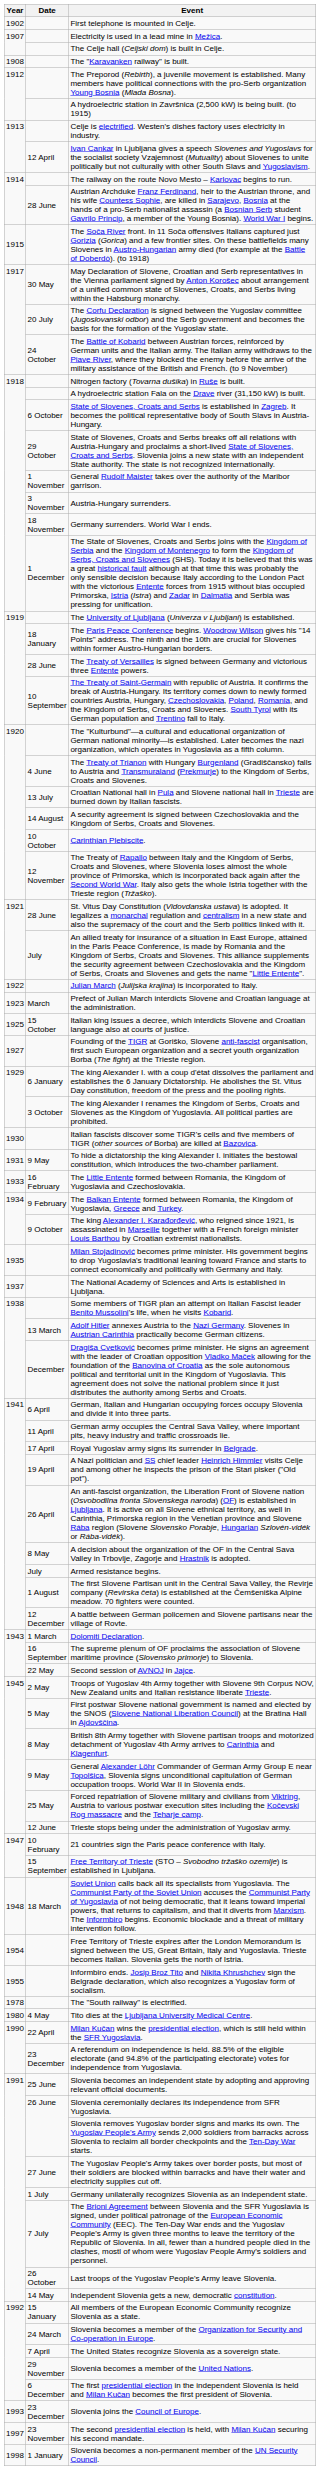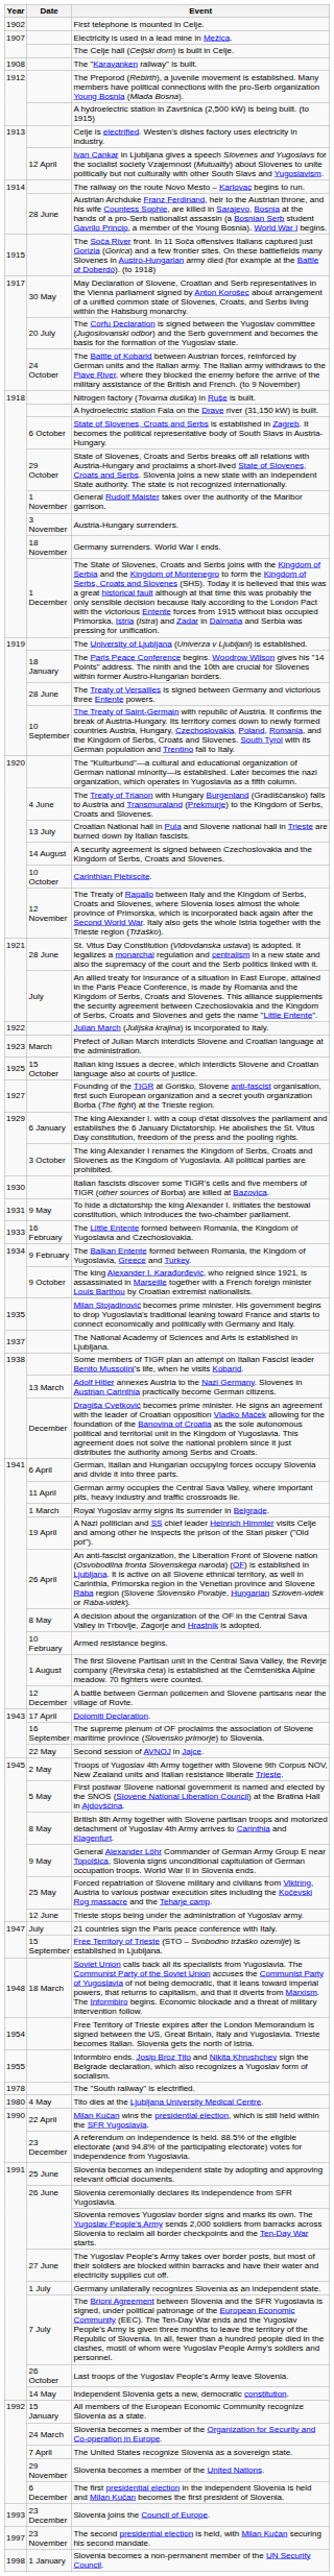Royal Yugoslav army signs its surrender in Belgrade. | Date: 17 April -> 1 March
Armed resistance begins. | Date: July -> 10 February
Dolomiti Declaration. | Date: 1 March -> 17 April
21 countries sign the Paris peace conference with Italy. | Date: 10 February -> July
